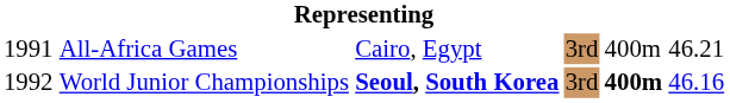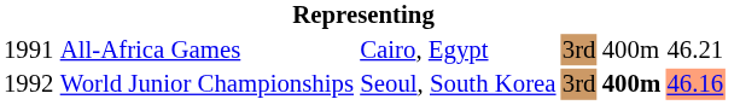World Junior Championships | column 3: bold -> normal
World Junior Championships | column 6: no background -> lightsalmon background
